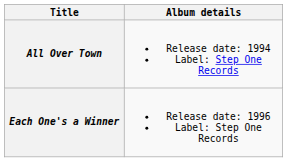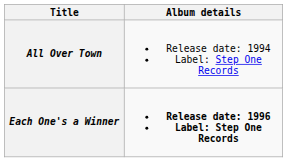Each One's a Winner | Album details: normal -> bold
